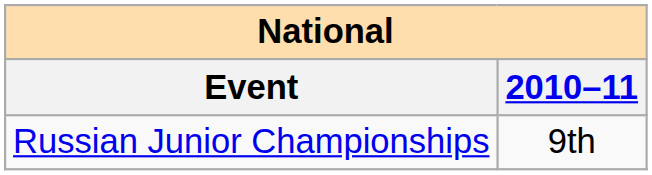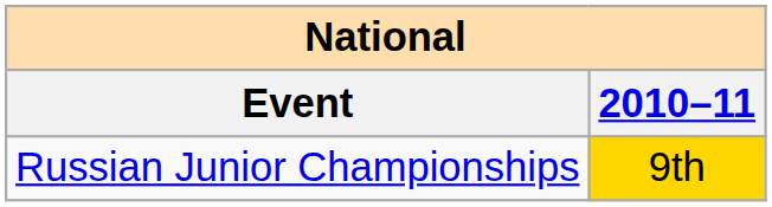Russian Junior Championships | 2010–11: no background -> gold background
